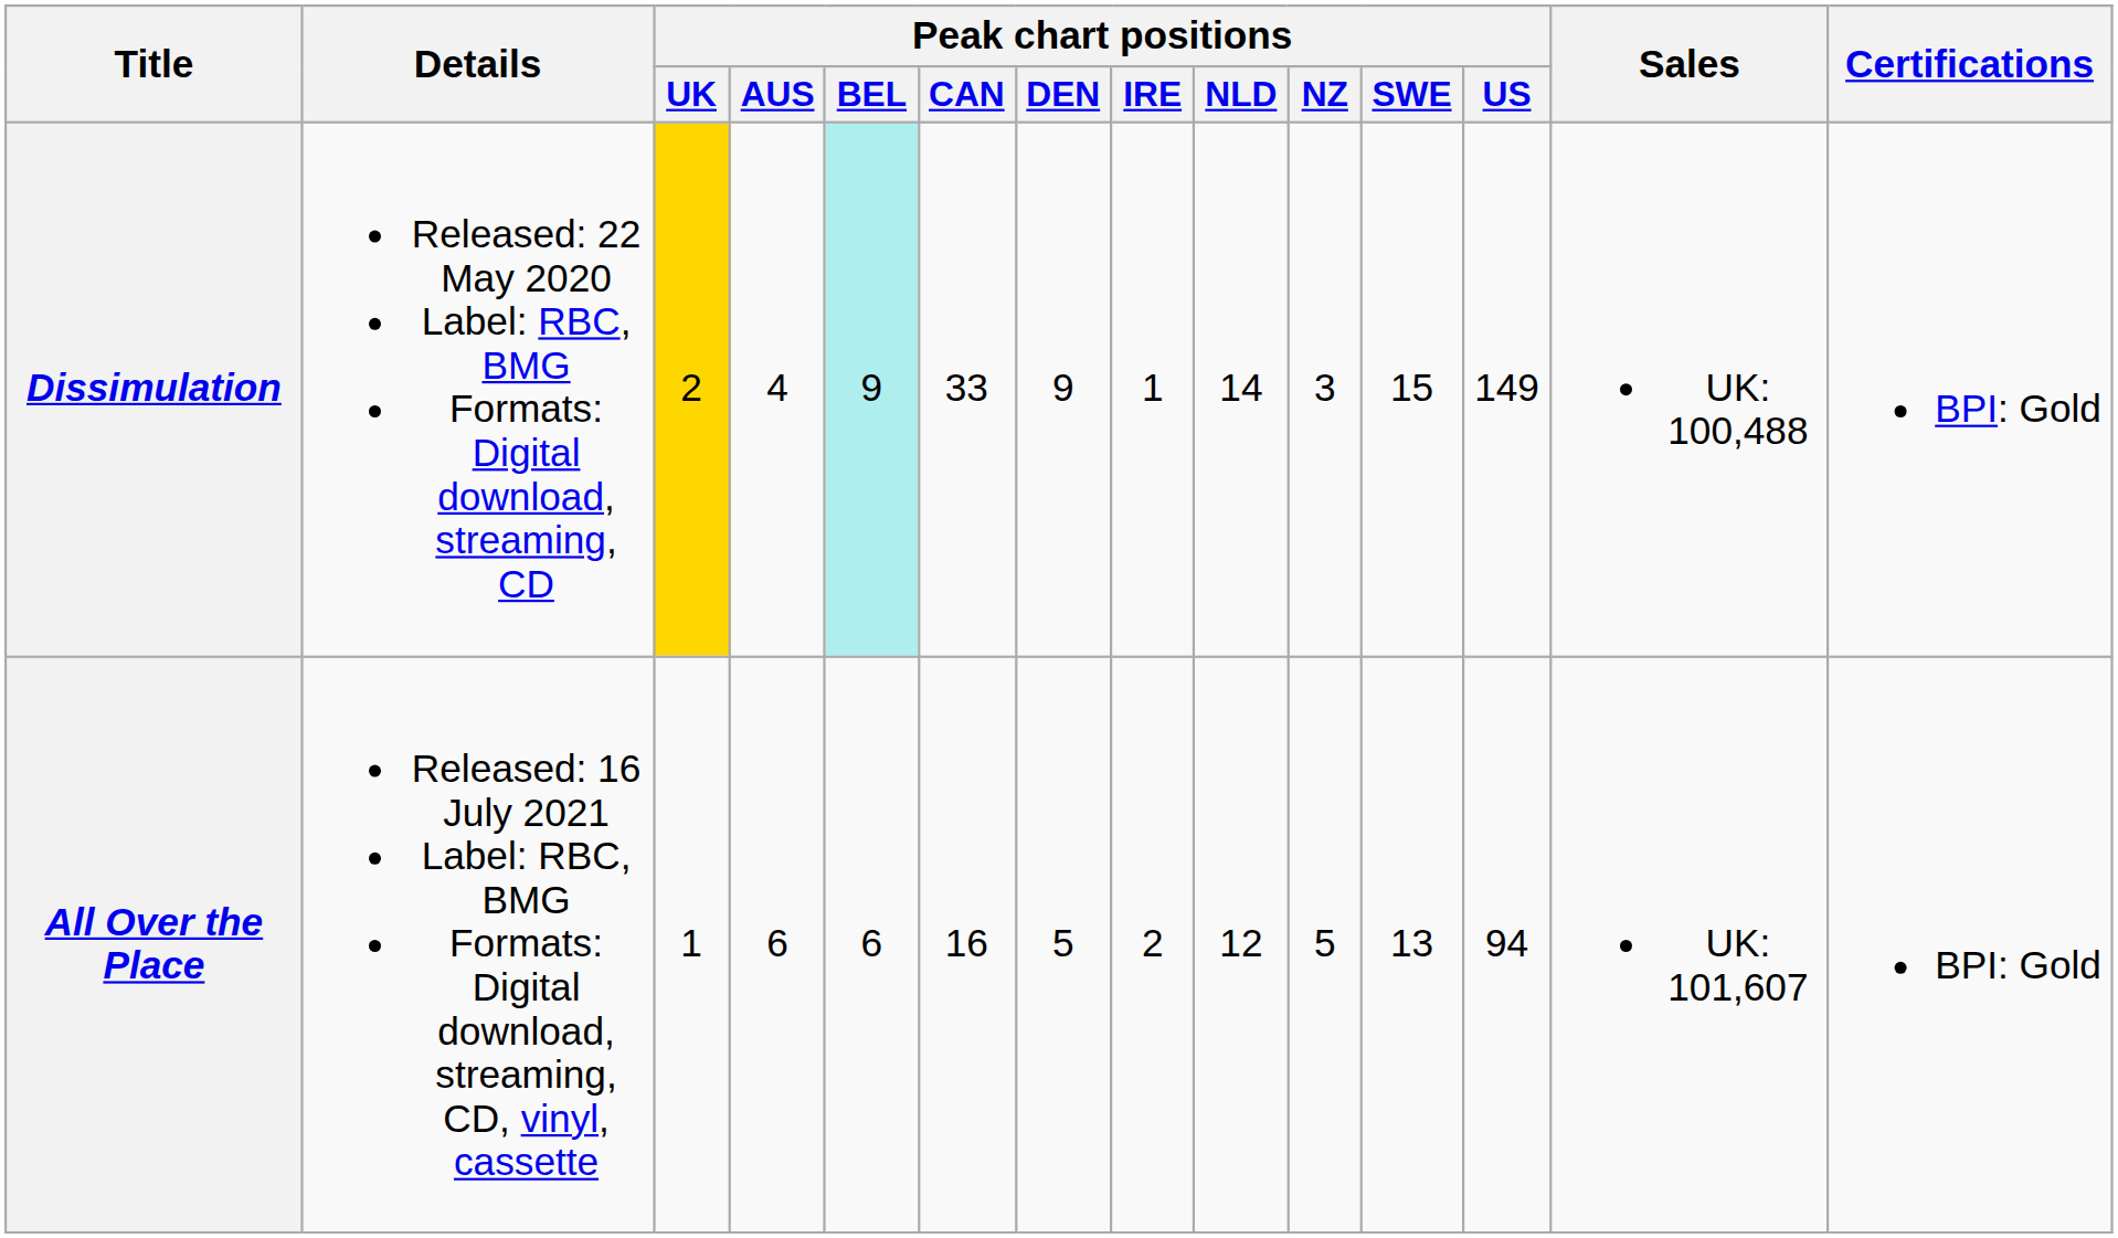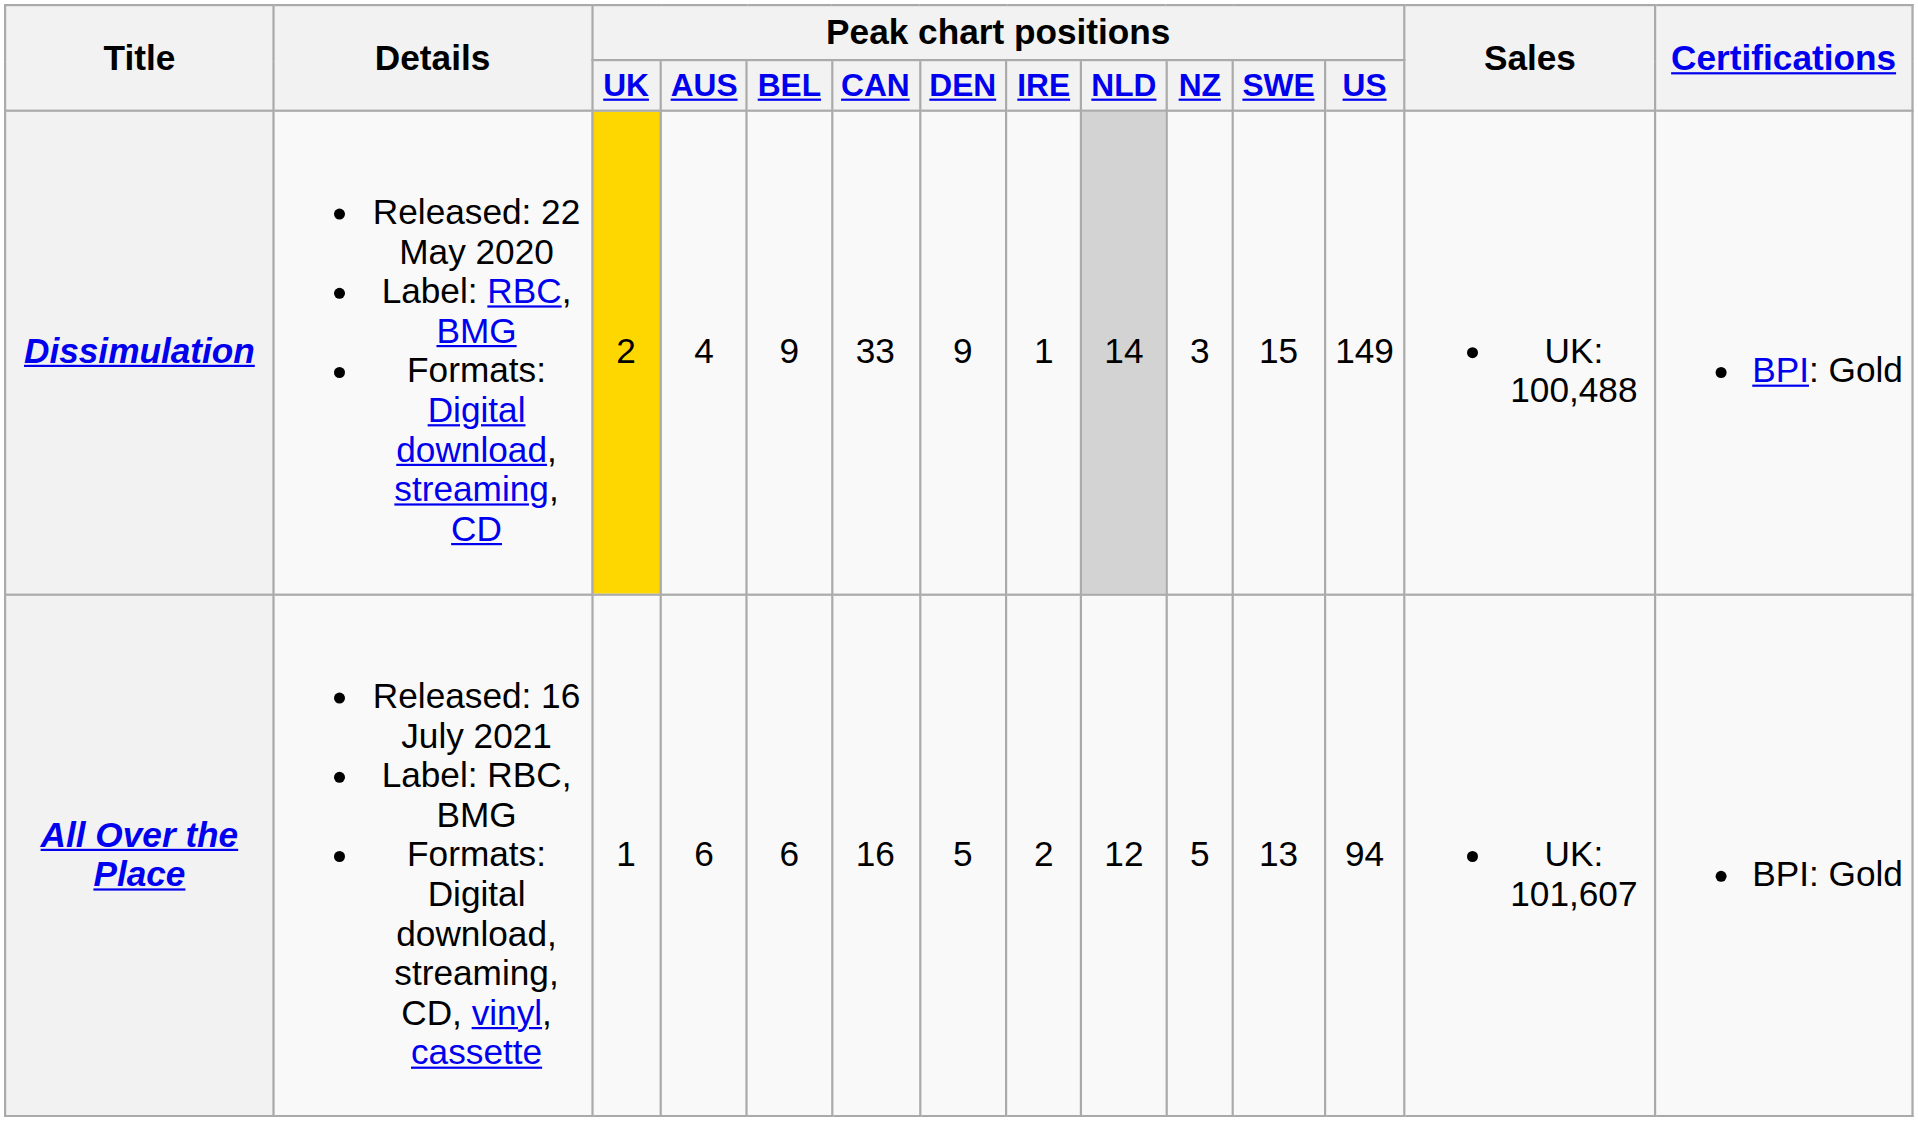Dissimulation | Peak chart positions / BEL: paleturquoise background -> no background
Dissimulation | Peak chart positions / NLD: no background -> lightgrey background
